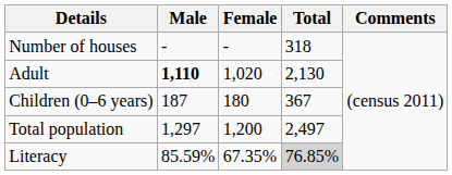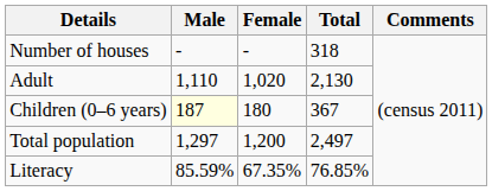Adult | Male: bold -> normal
Children (0–6 years) | Male: no background -> lightyellow background
Literacy | Total: lightgrey background -> no background
